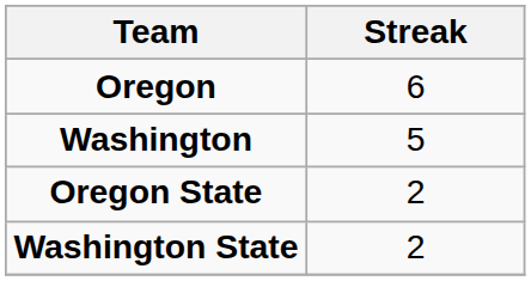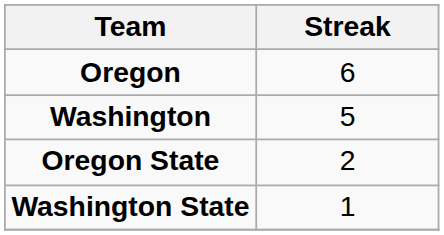Washington State | Streak: 2 -> 1
